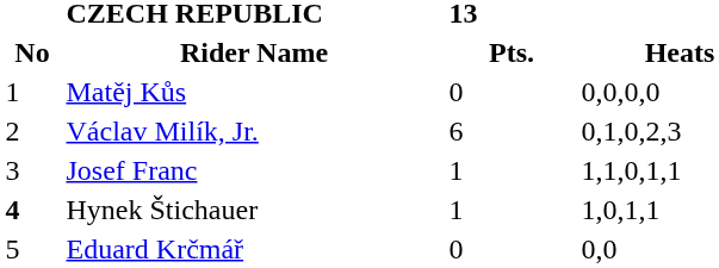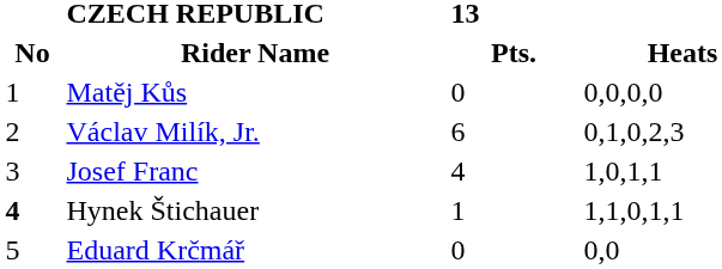Josef Franc | 13 / Pts.: 1 -> 4
Josef Franc | Heats: 1,1,0,1,1 -> 1,0,1,1
Hynek Štichauer | Heats: 1,0,1,1 -> 1,1,0,1,1
